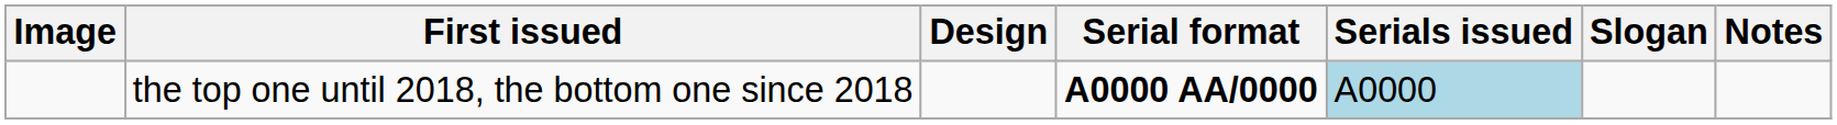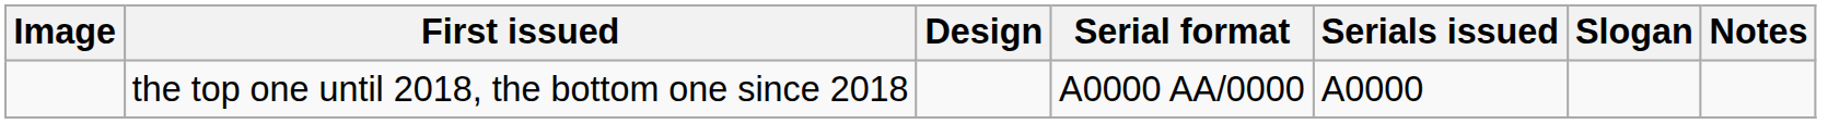the top one until 2018, the bottom one since 2018 | Serial format: bold -> normal
the top one until 2018, the bottom one since 2018 | Serials issued: lightblue background -> no background
